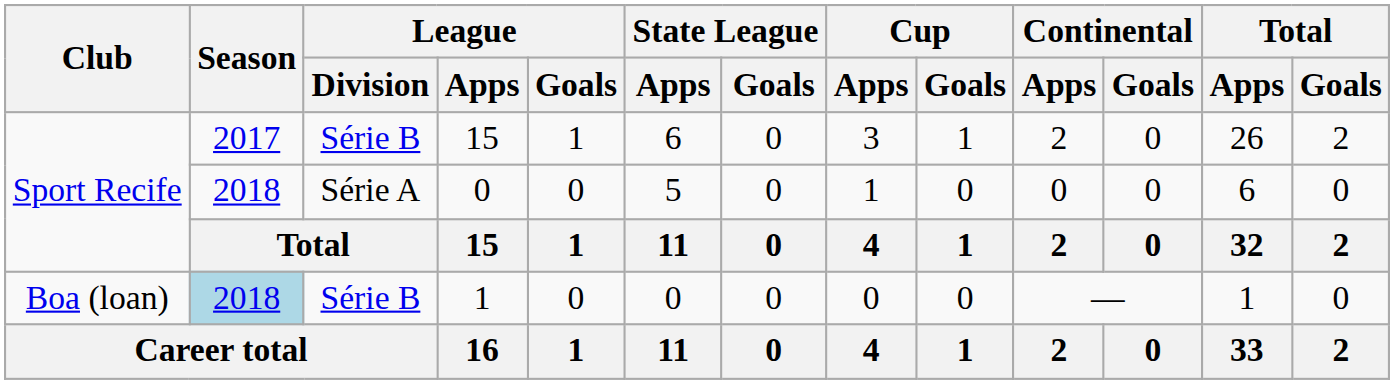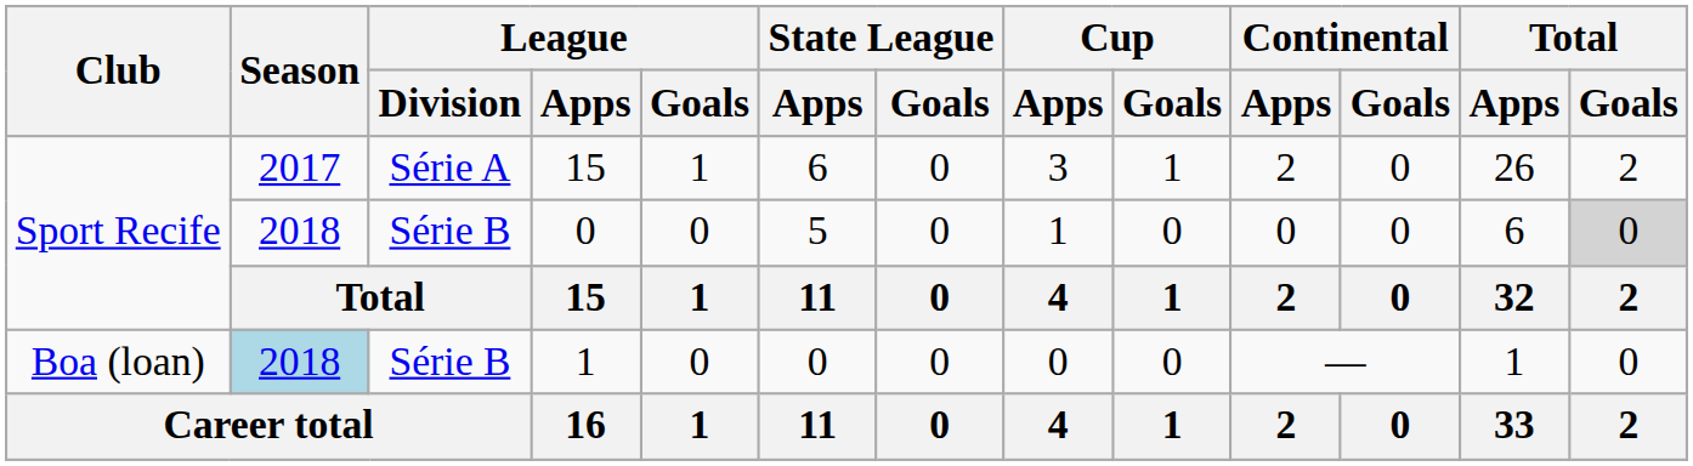row 3 | League / Division: Série B -> Série A
row 4 | League / Division: Série A -> Série B
row 4 | Total / Goals: no background -> lightgrey background
